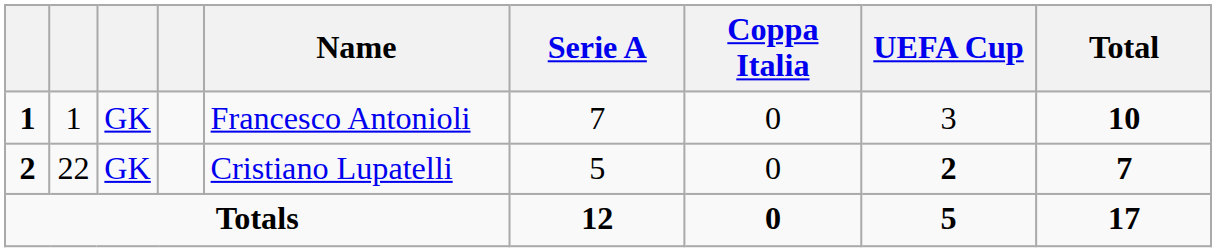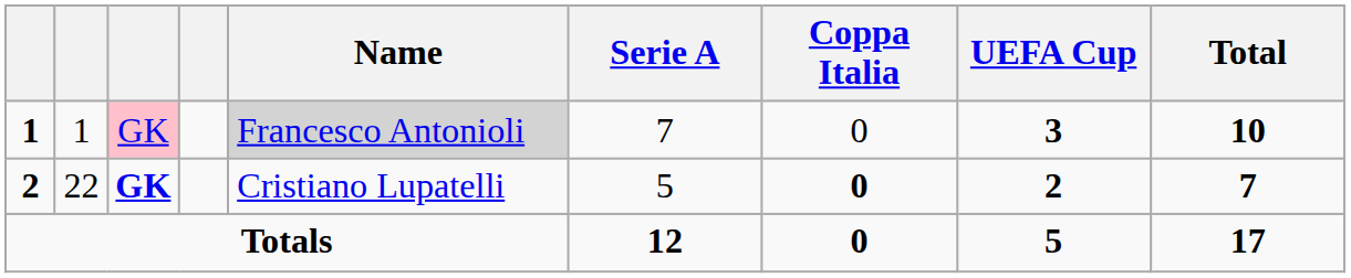row 2 | column 3: no background -> pink background
row 2 | Name: no background -> lightgrey background
row 2 | UEFA Cup: normal -> bold
row 3 | column 3: normal -> bold
row 3 | Coppa Italia: normal -> bold
